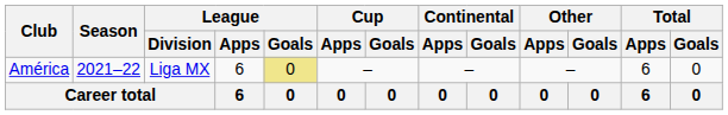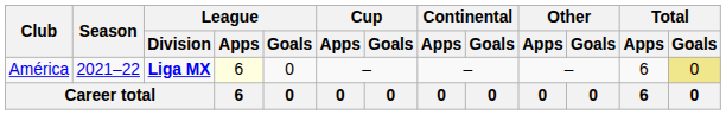América | League / Division: normal -> bold
América | League / Apps: no background -> lightyellow background
América | League / Goals: khaki background -> no background
América | Total / Goals: no background -> khaki background
